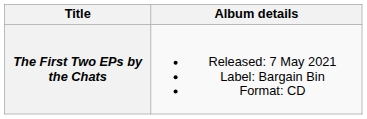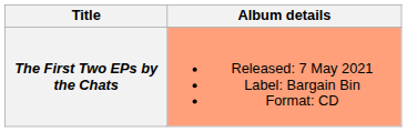The First Two EPs by the Chats | Album details: no background -> lightsalmon background
